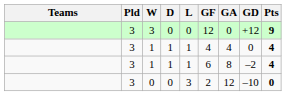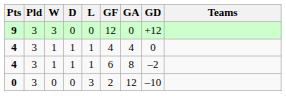columns swapped: Teams <-> Pts
